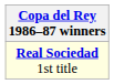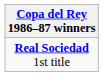row 2 | column 1: lightyellow background -> no background
